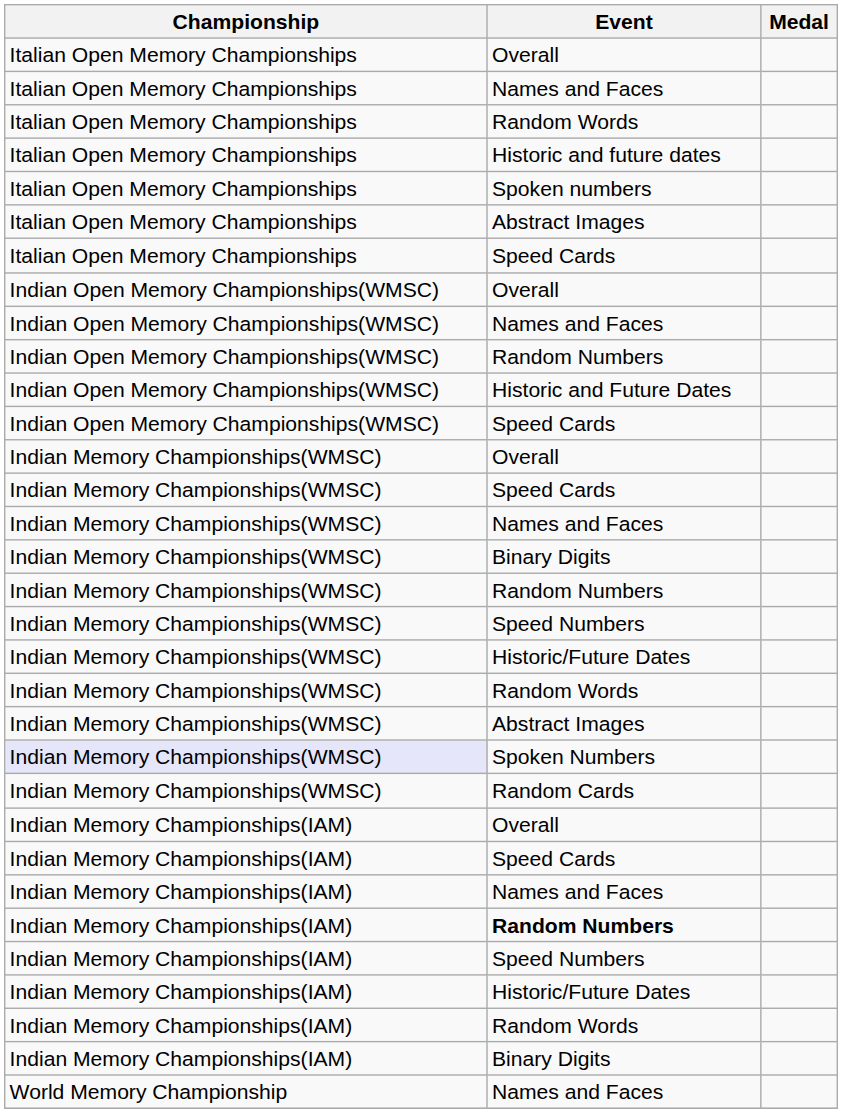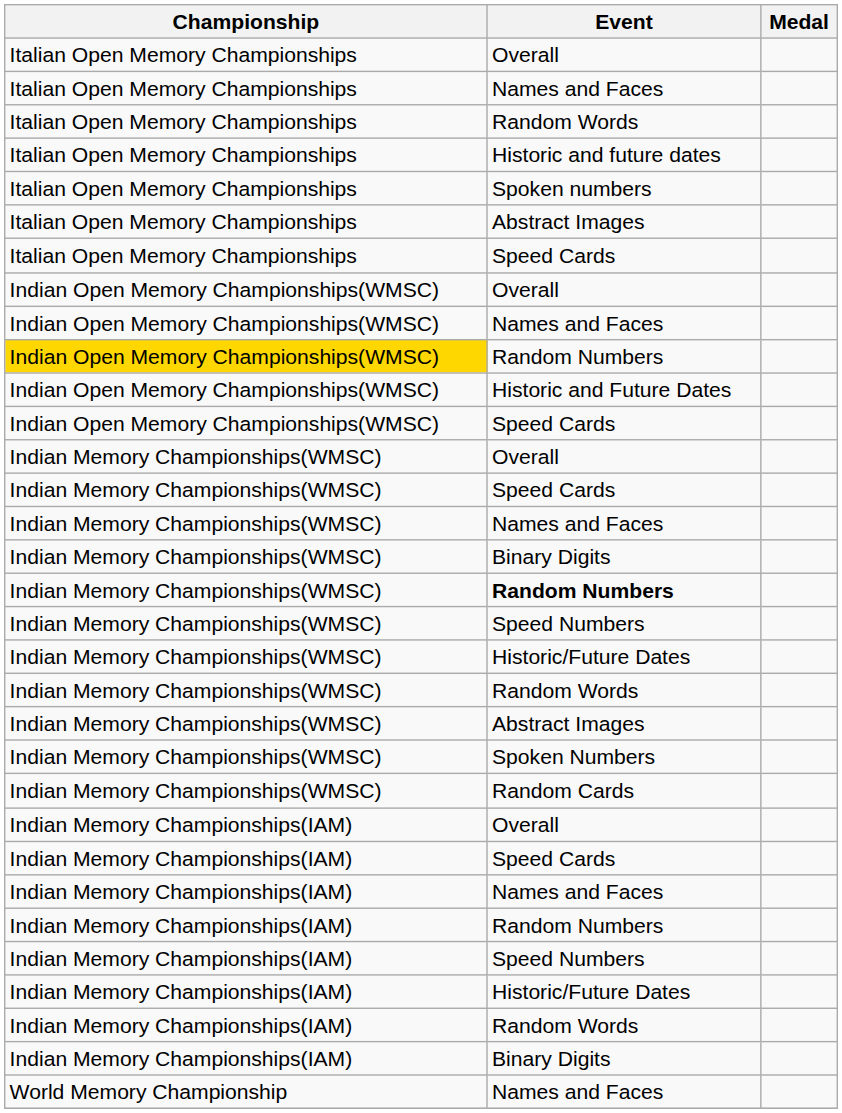Indian Open Memory Championships(WMSC) / Random Numbers | Championship: no background -> gold background
Indian Memory Championships(WMSC) / Random Numbers | Event: normal -> bold
Spoken Numbers | Championship: lavender background -> no background
Indian Memory Championships(IAM) / Random Numbers | Event: bold -> normal
